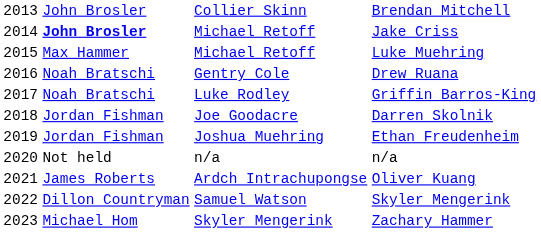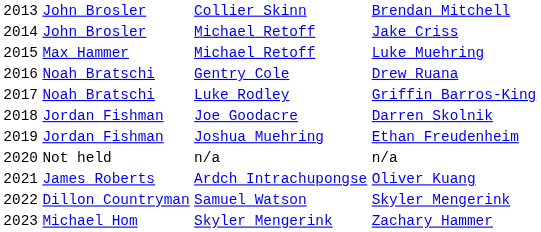Jake Criss | column 2: bold -> normal
